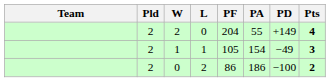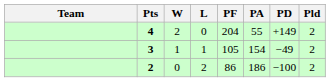columns swapped: Pld <-> Pts
